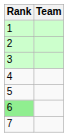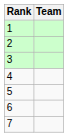6 | Rank: lightgreen background -> no background
